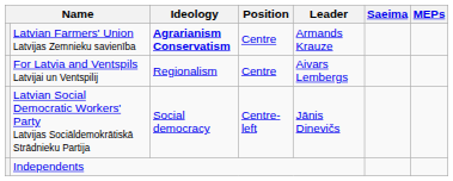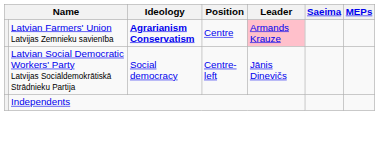Latvian Farmers' Union Latvijas Zemnieku savienība | Leader: no background -> pink background
- row: For Latvia and Ventspils Latvijai un Ventspilij | Regionalism | Centre | Aivars Lembergs
